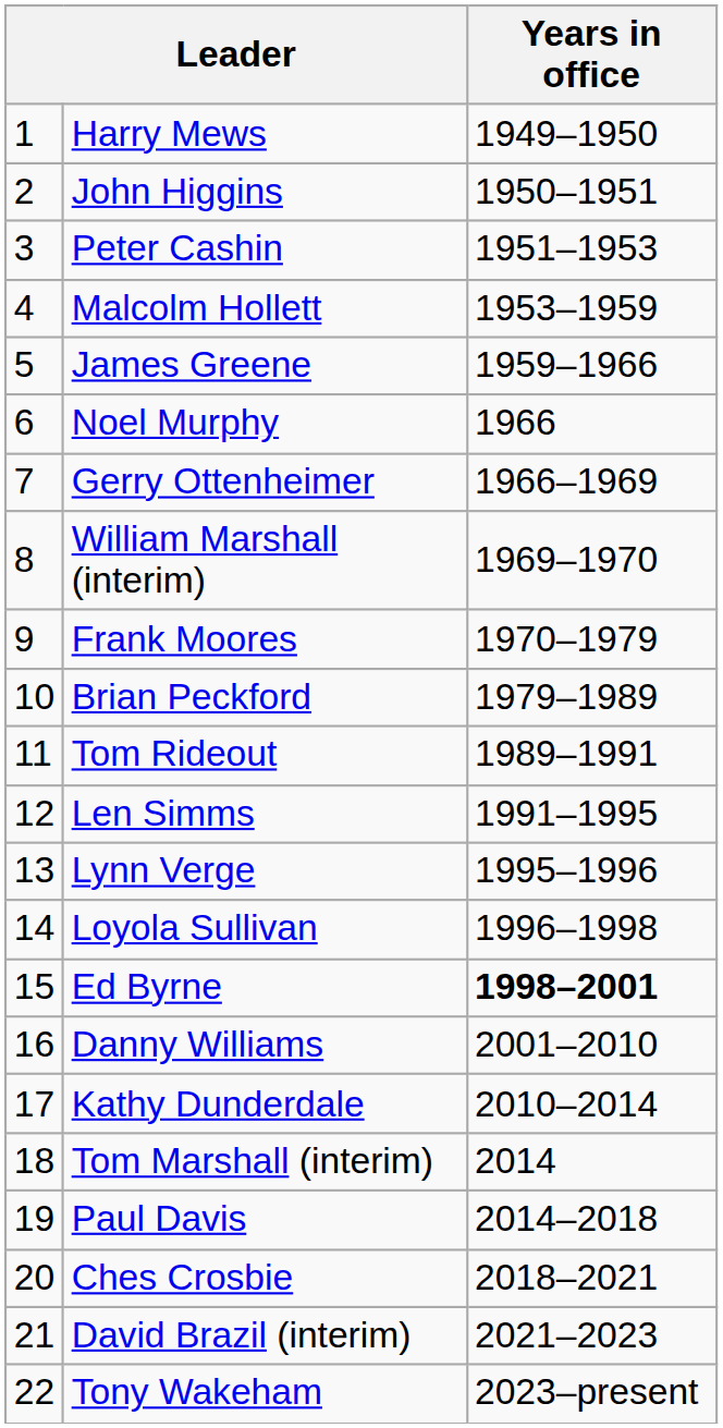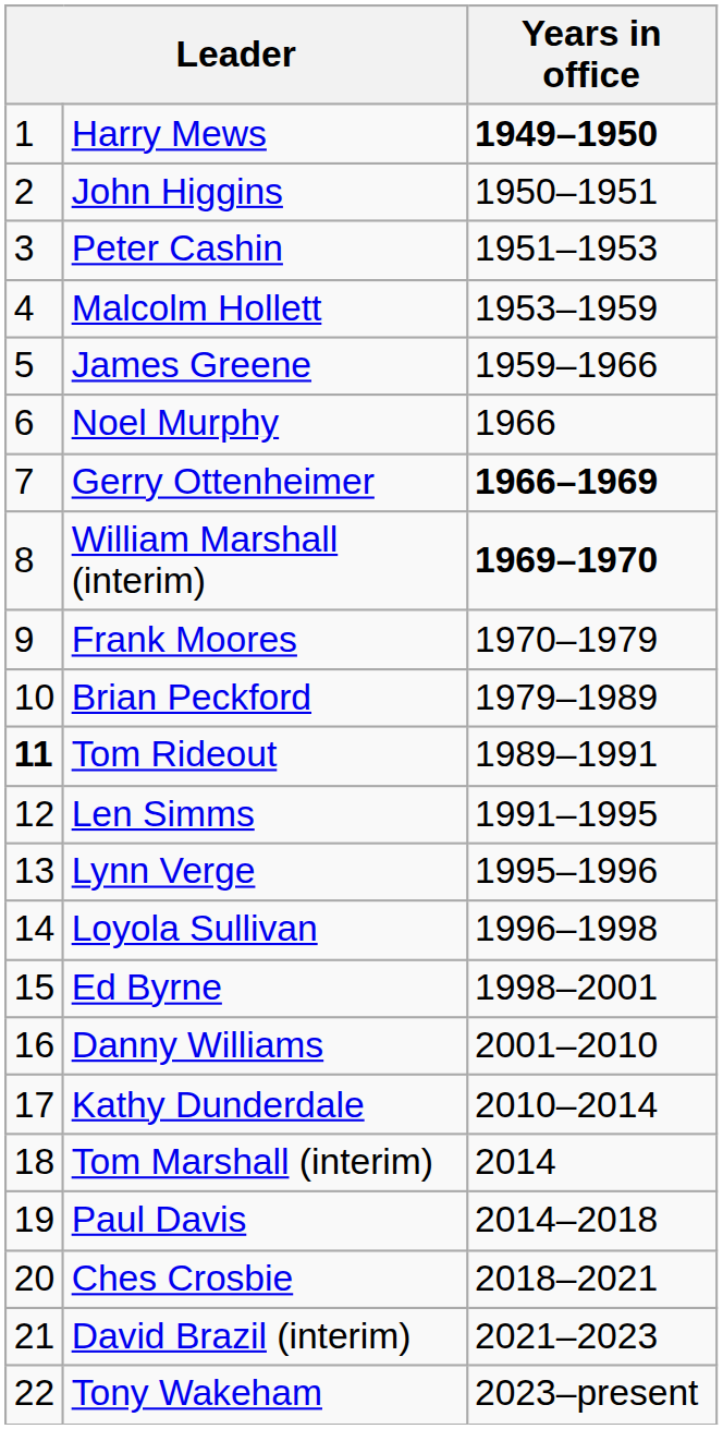Harry Mews | Years in office: normal -> bold
Gerry Ottenheimer | Years in office: normal -> bold
William Marshall (interim) | Years in office: normal -> bold
Tom Rideout | column 1: normal -> bold
Ed Byrne | Years in office: bold -> normal
